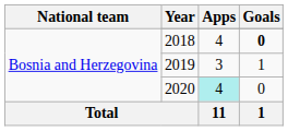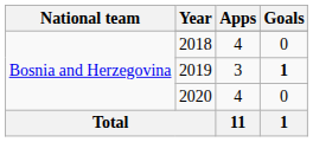2018 | Goals: bold -> normal
2019 | Goals: normal -> bold
2020 | Apps: paleturquoise background -> no background
